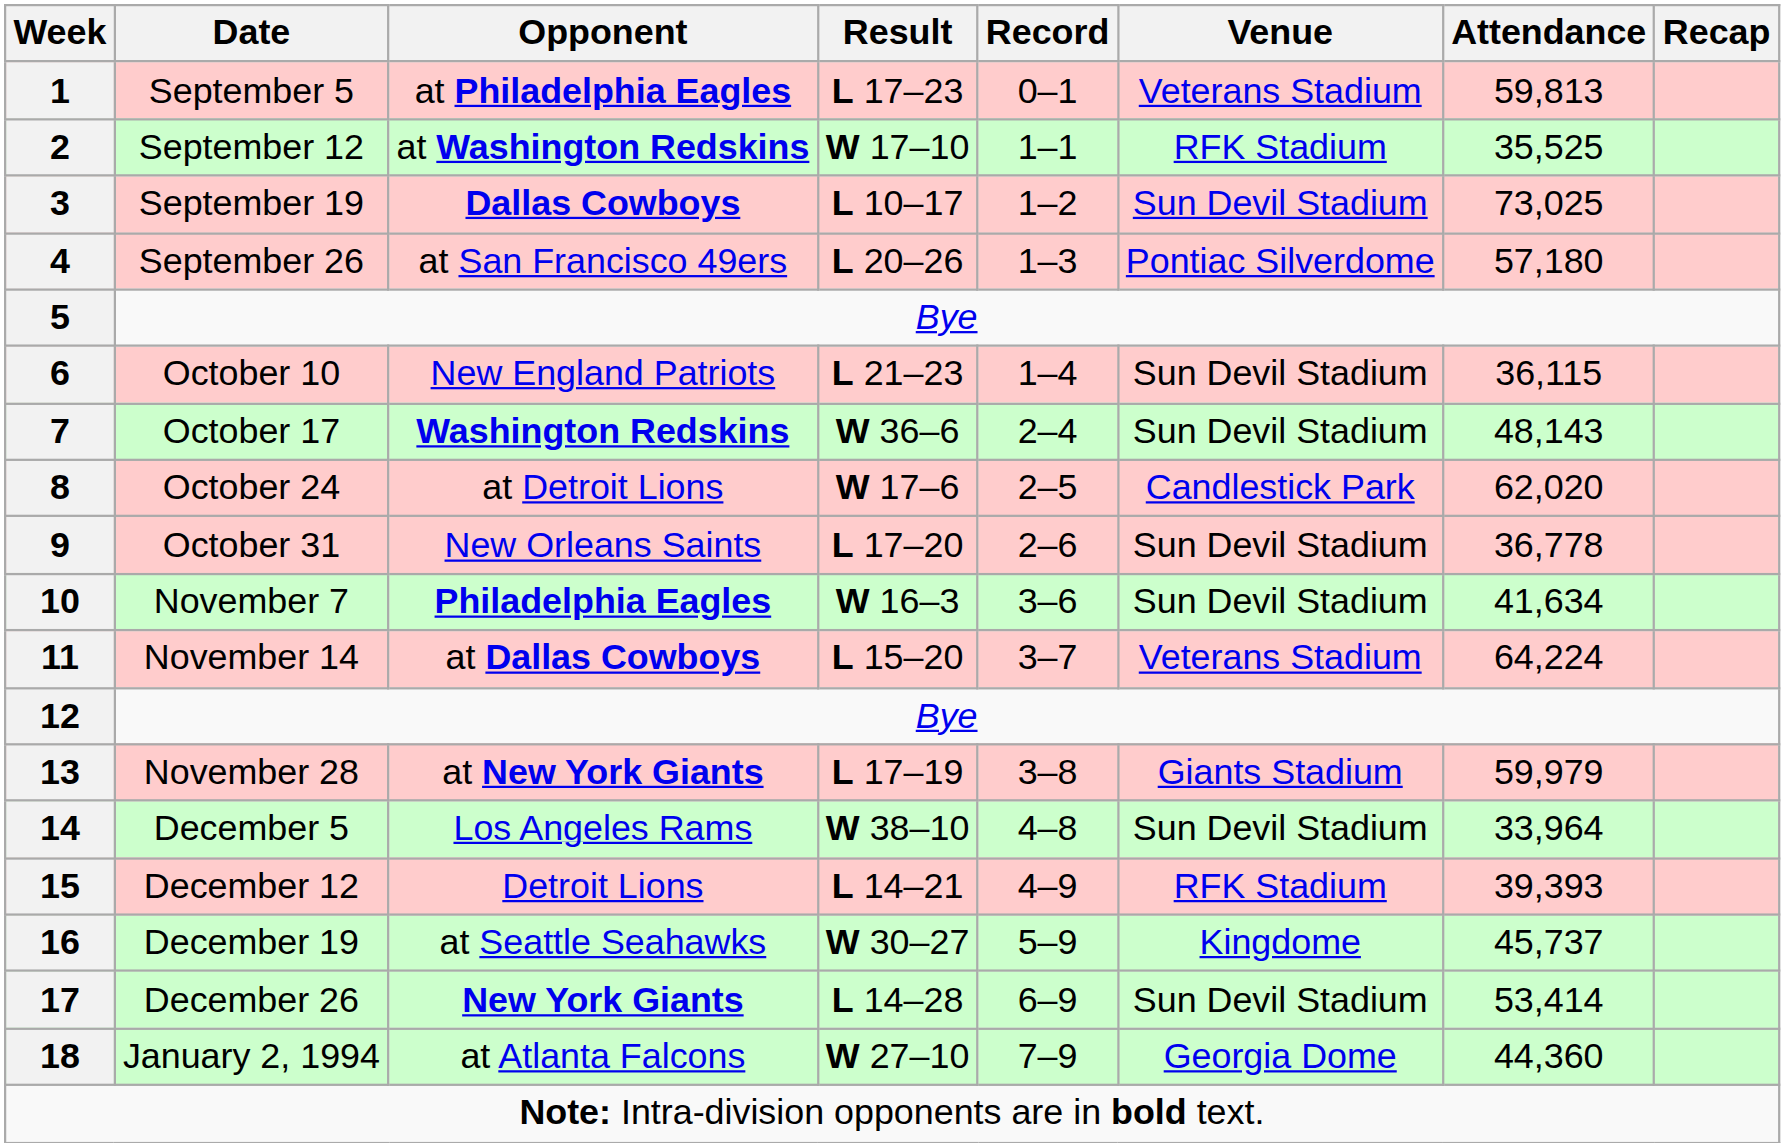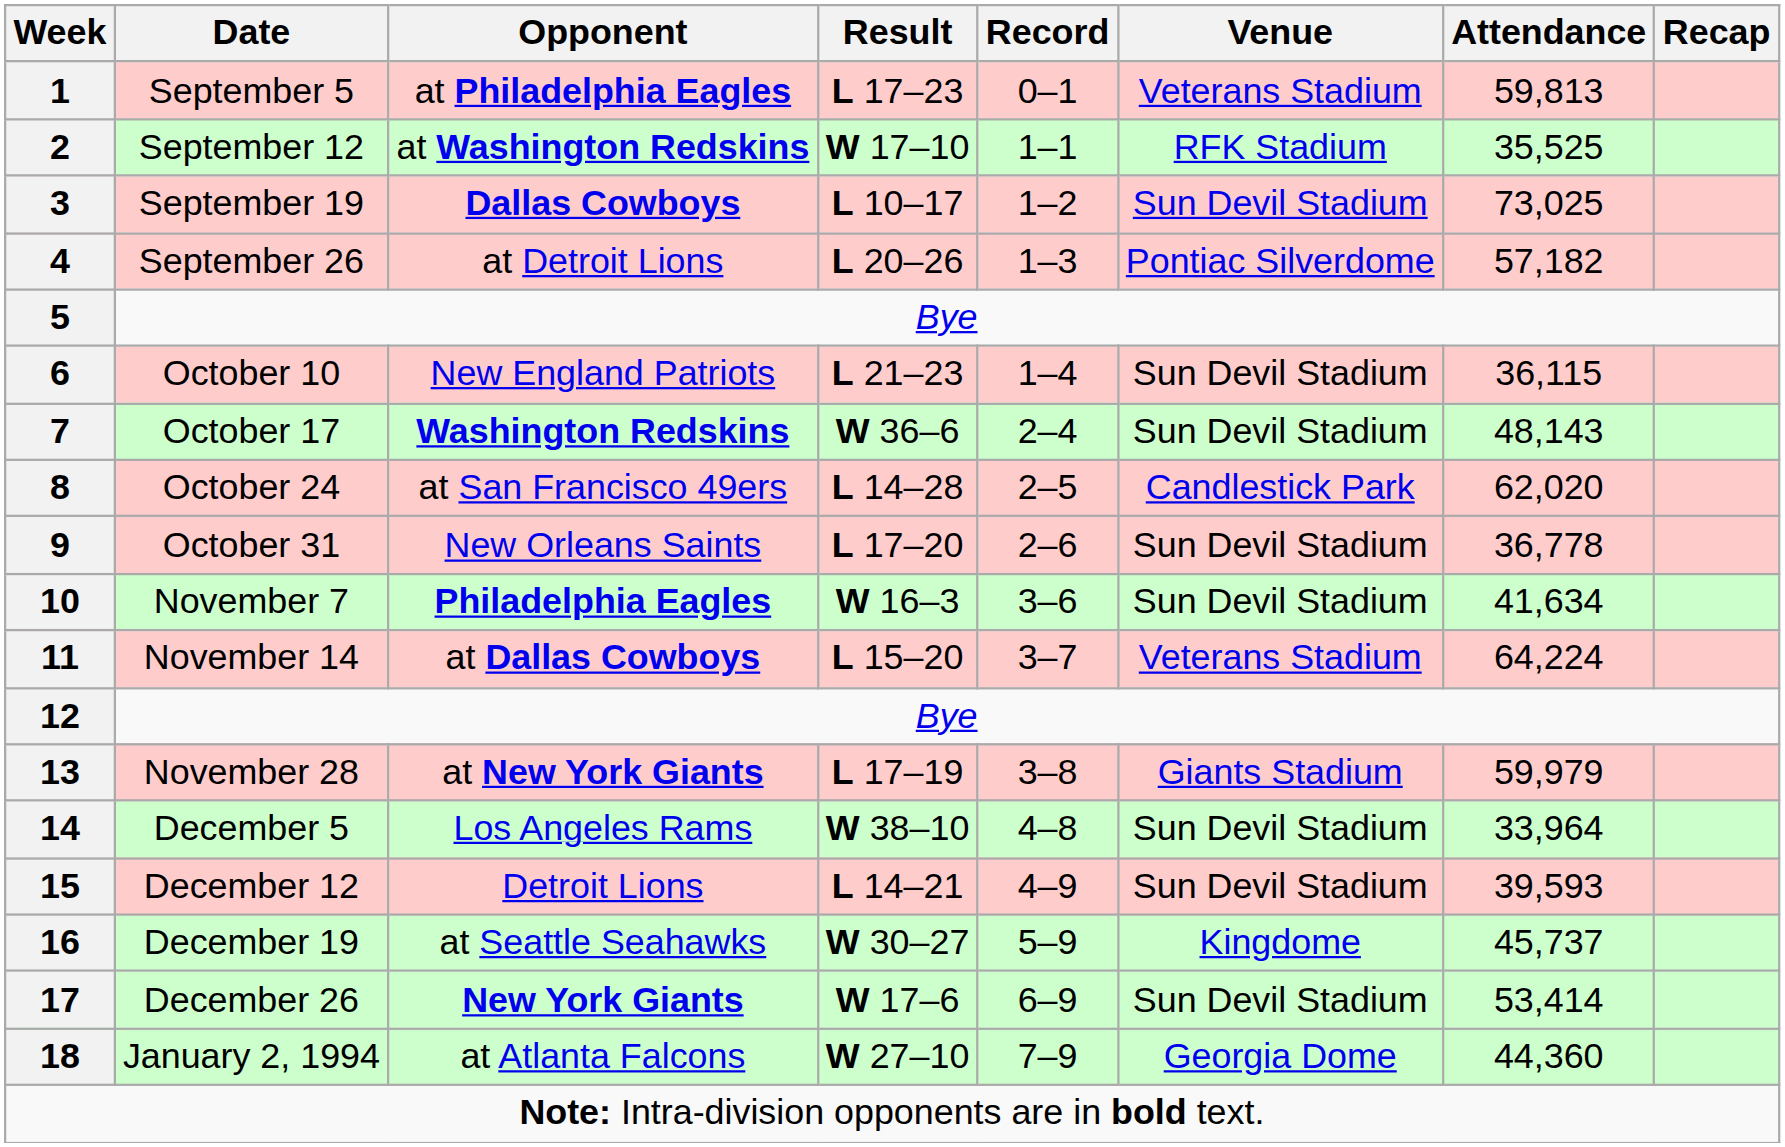4 | Opponent: at San Francisco 49ers -> at Detroit Lions
4 | Attendance: 57,180 -> 57,182
8 | Opponent: at Detroit Lions -> at San Francisco 49ers
8 | Result: W 17–6 -> L 14–28
15 | Venue: RFK Stadium -> Sun Devil Stadium
15 | Attendance: 39,393 -> 39,593
17 | Result: L 14–28 -> W 17–6
